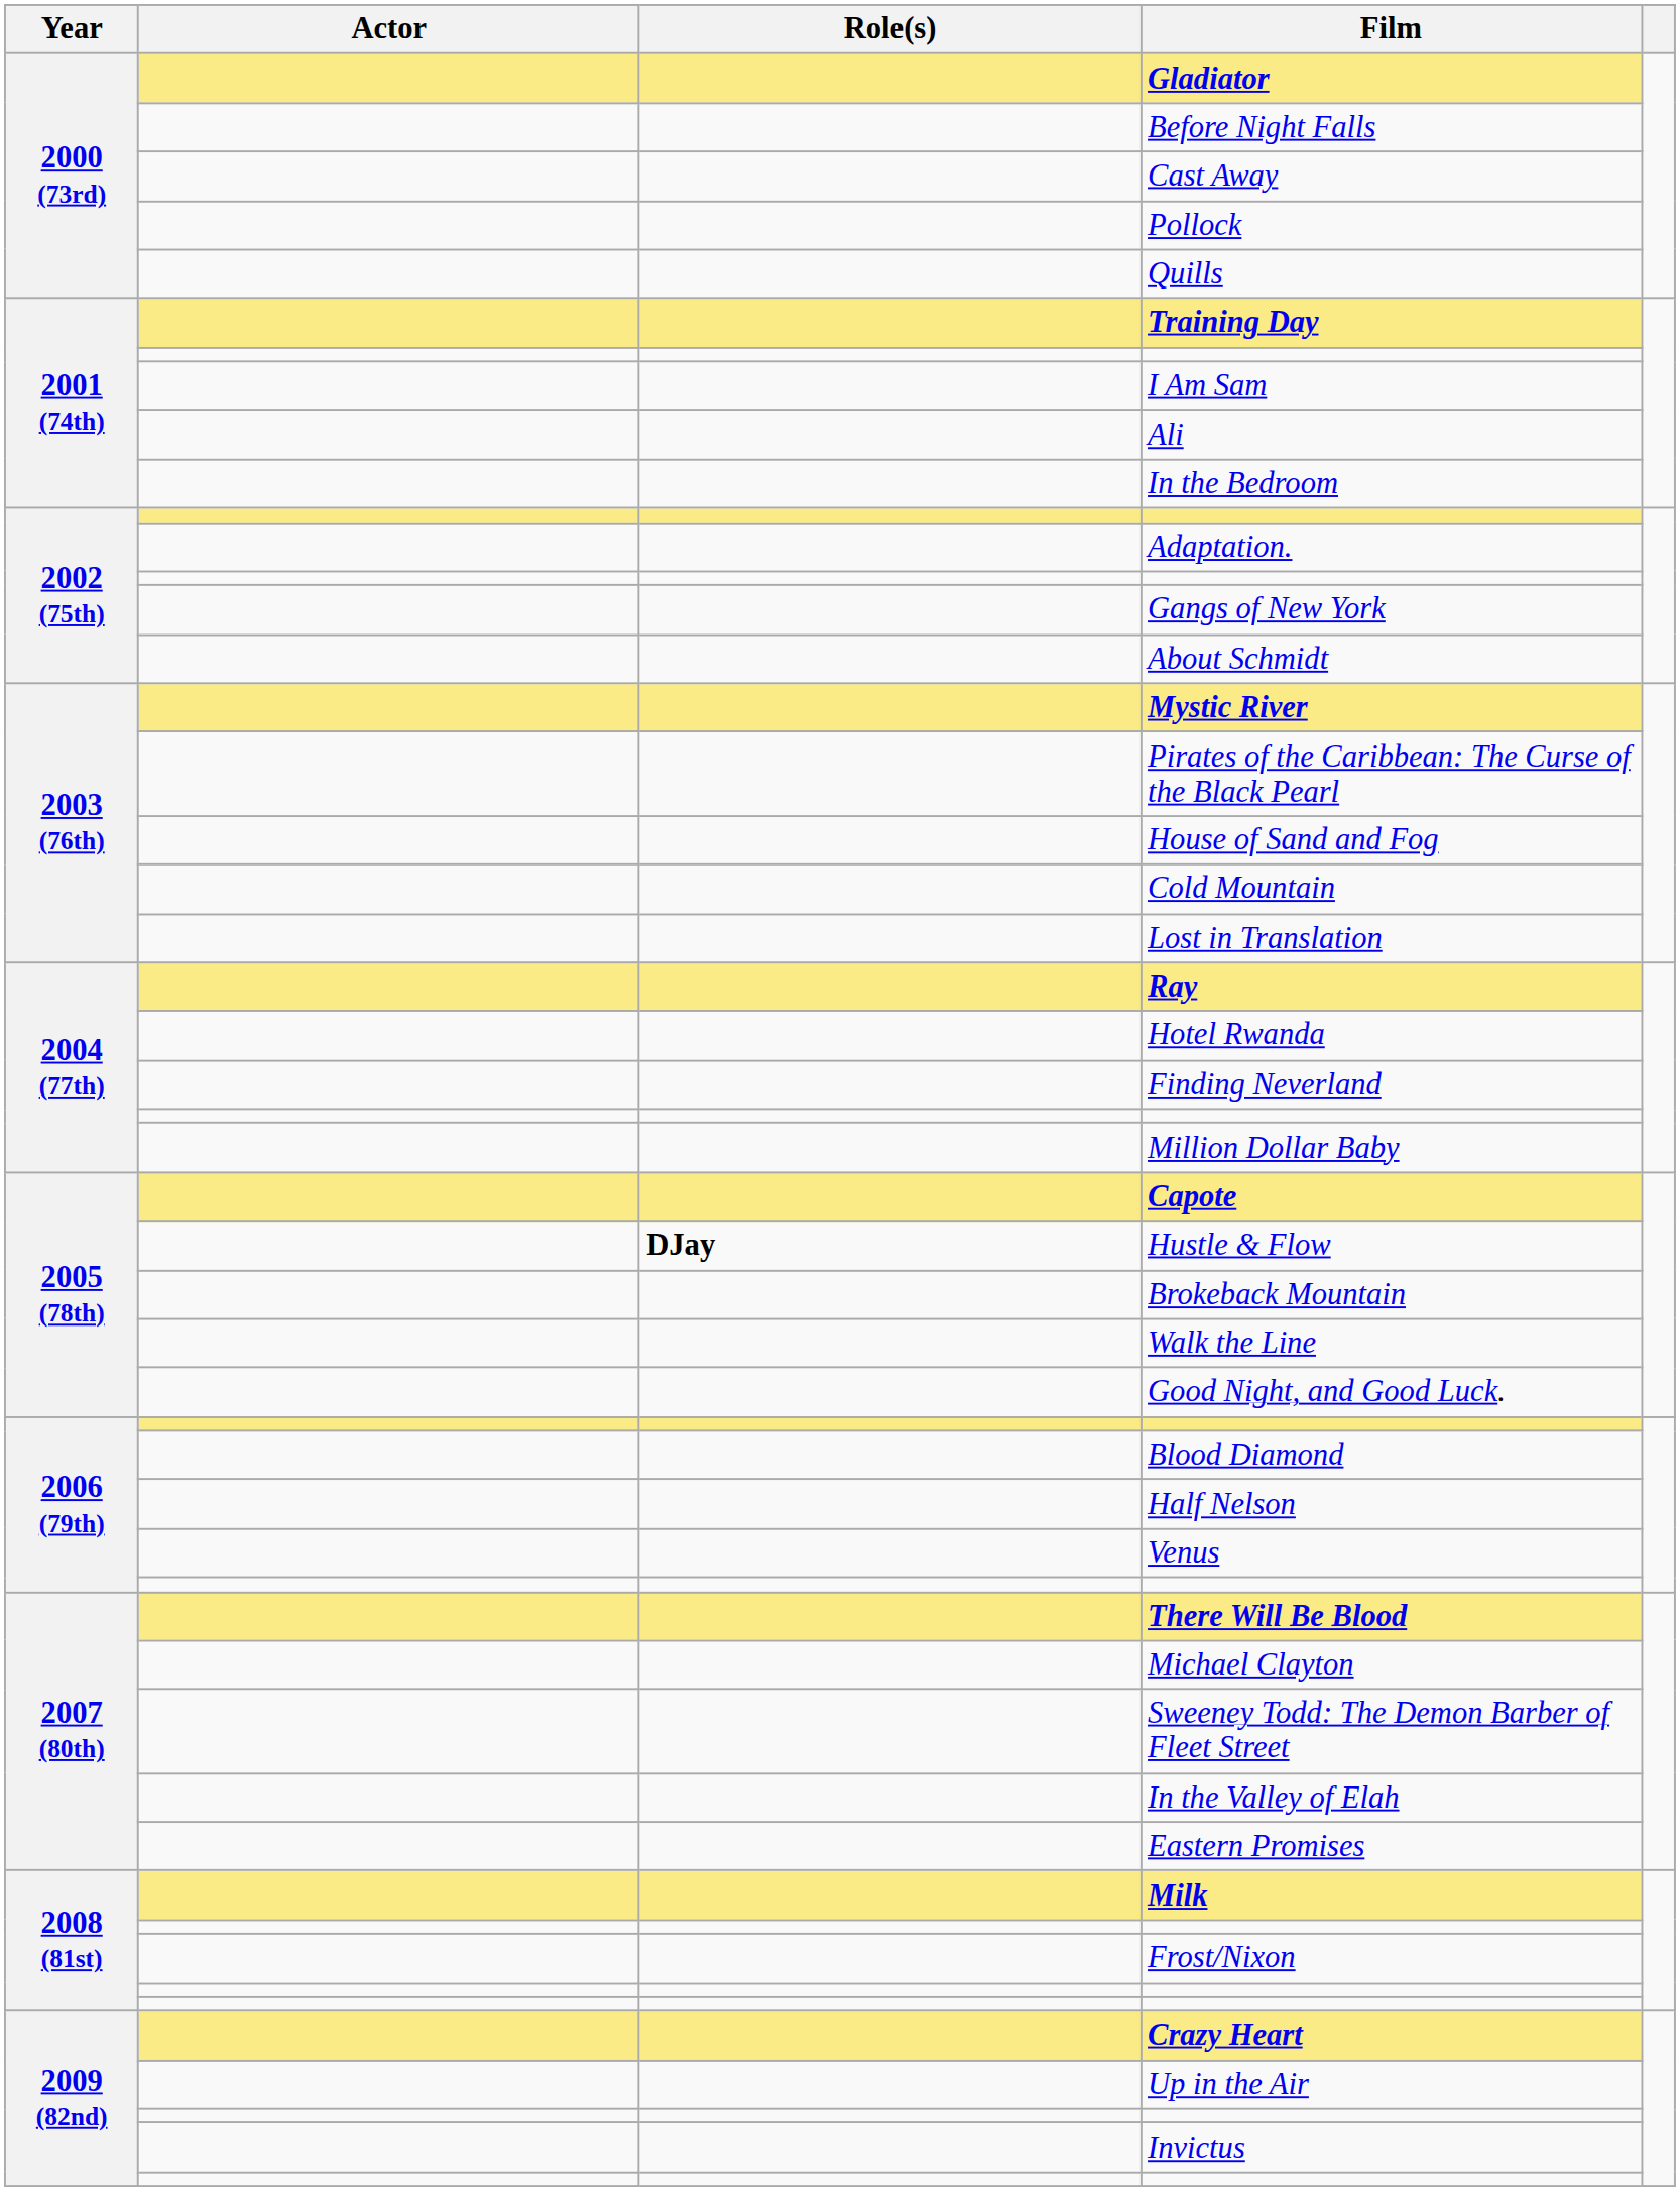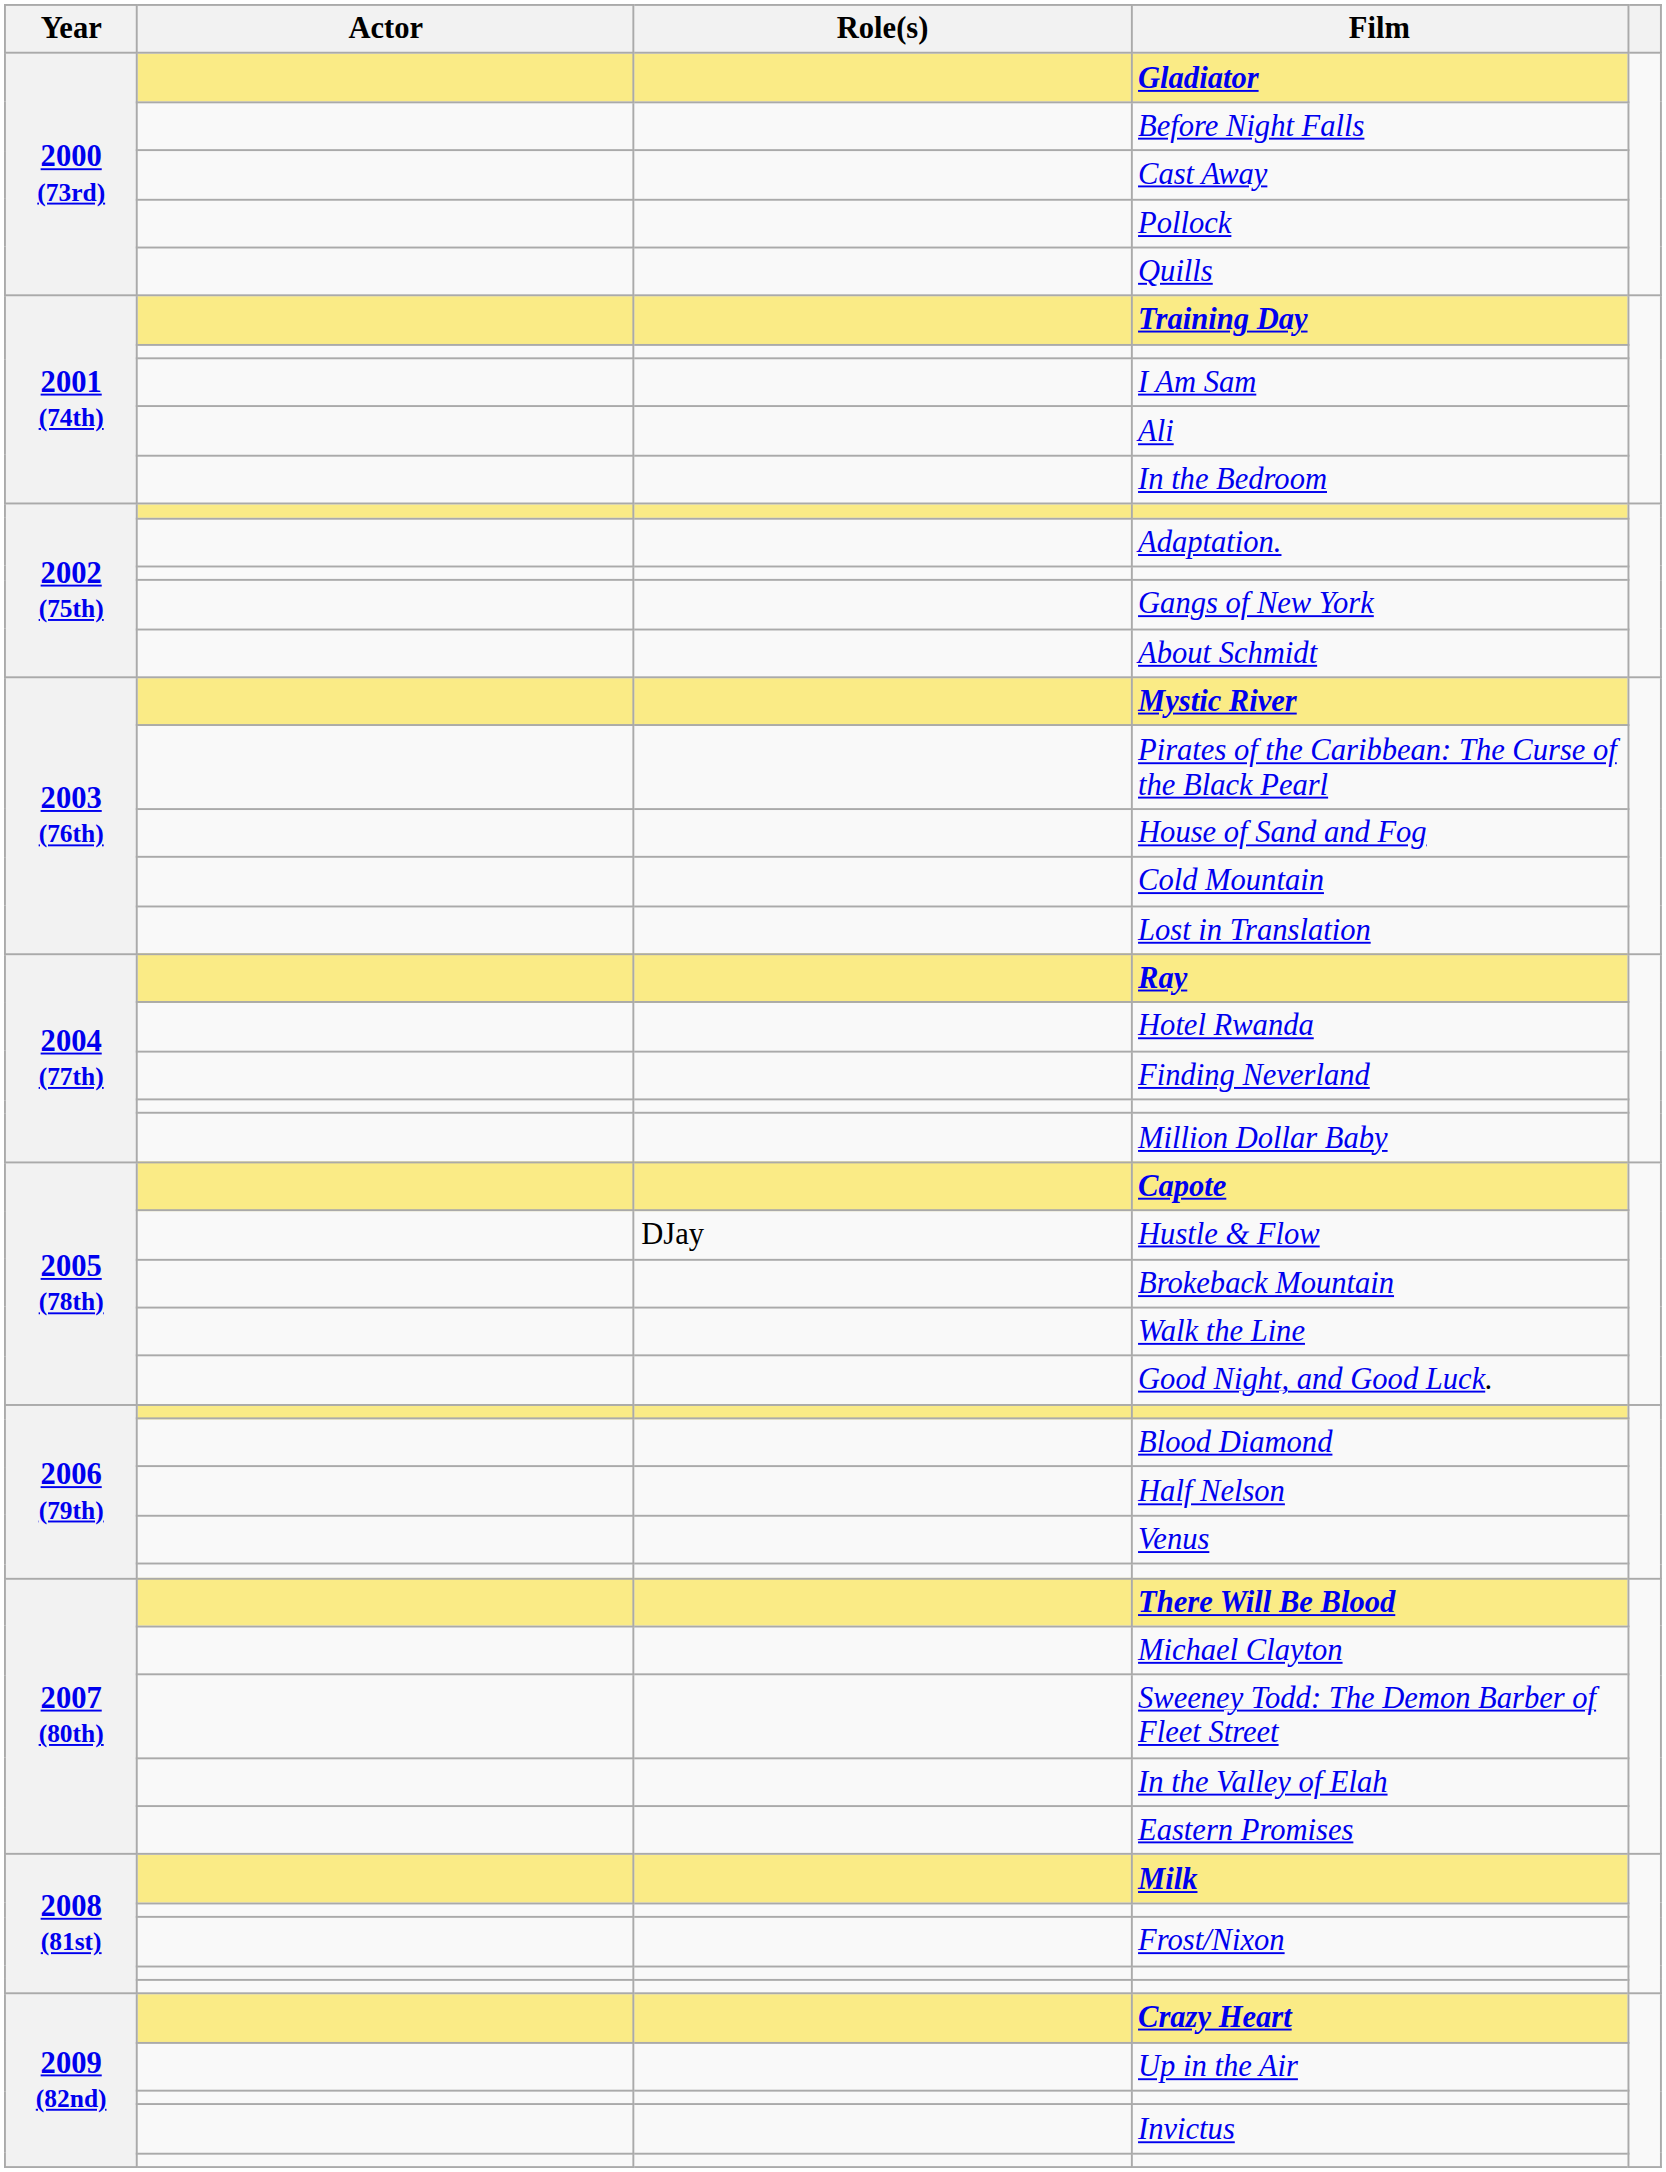Hustle & Flow | Role(s): bold -> normal
